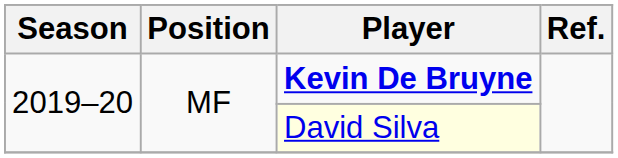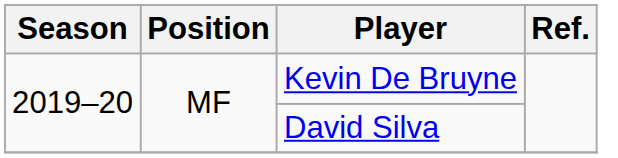Kevin De Bruyne | Player: bold -> normal
David Silva | Player: lightyellow background -> no background
